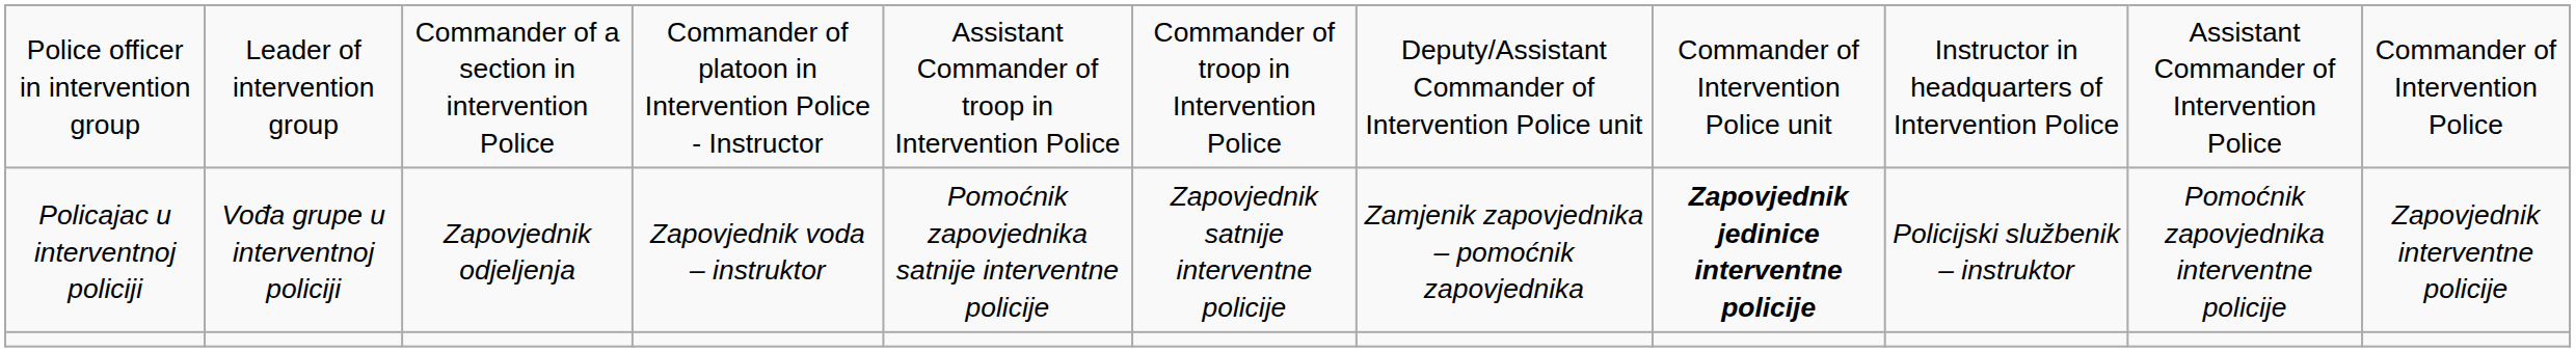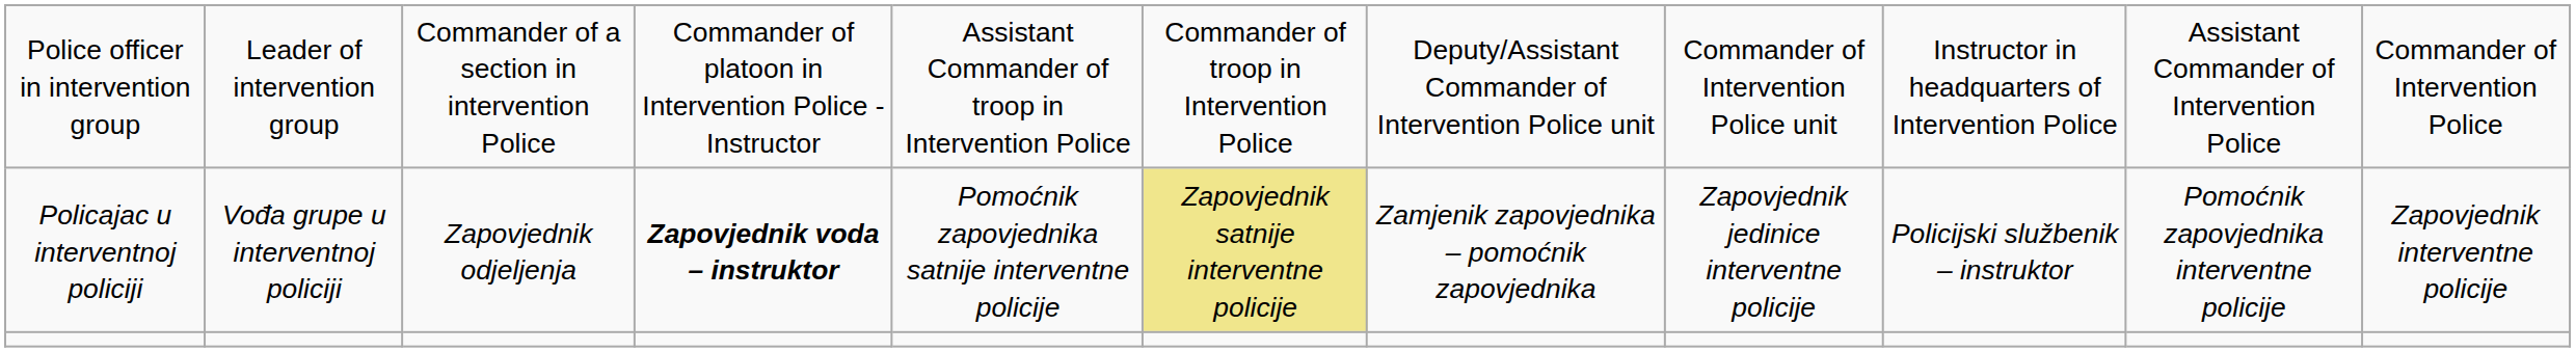Policajac u interventnoj policiji | column 4: normal -> bold
Policajac u interventnoj policiji | column 6: no background -> khaki background
Policajac u interventnoj policiji | column 8: bold -> normal
